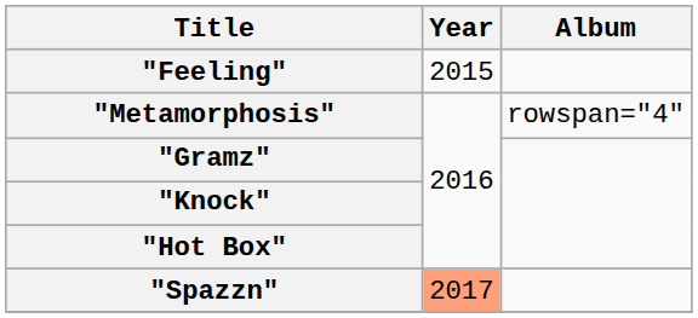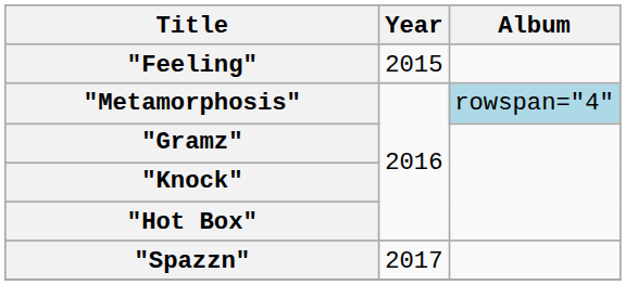"Metamorphosis" | Album: no background -> lightblue background
"Spazzn" | Year: lightsalmon background -> no background
